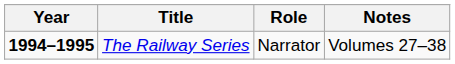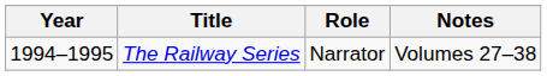The Railway Series | Year: bold -> normal
